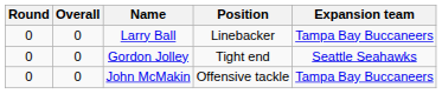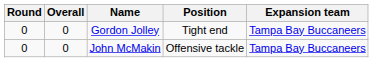- row: 0 | 0 | Larry Ball | Linebacker | Tampa Bay Buccaneers
Gordon Jolley | Expansion team: Seattle Seahawks -> Tampa Bay Buccaneers
